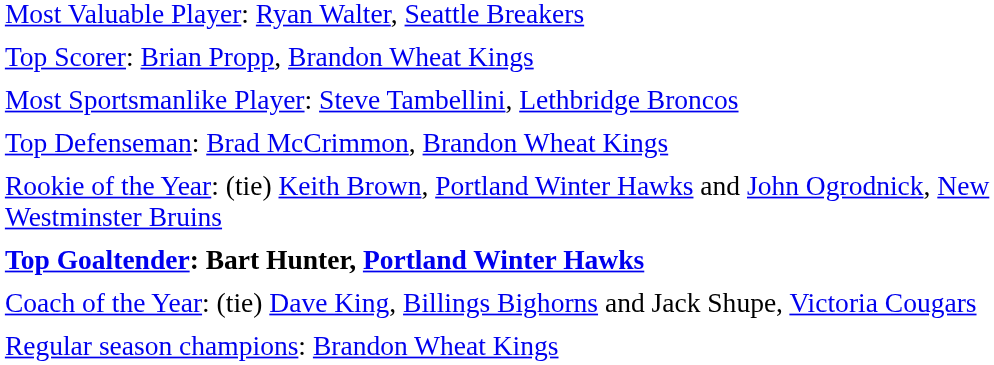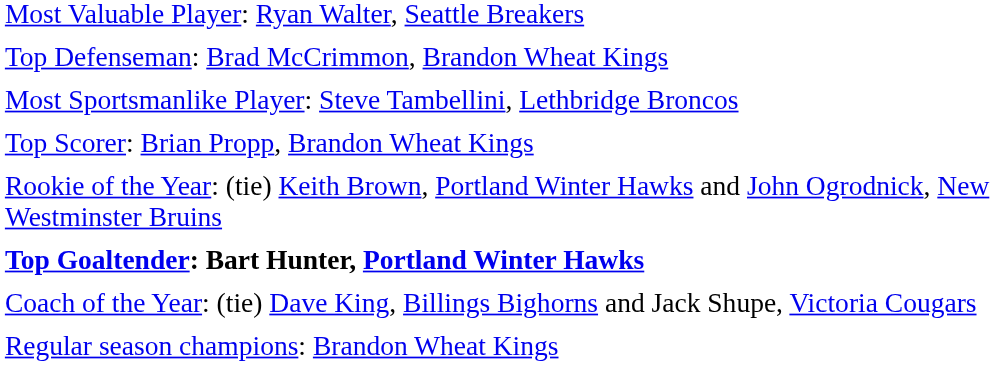row 2 | column 1: Top Scorer: Brian Propp, Brandon Wheat Kings -> Top Defenseman: Brad McCrimmon, Brandon Wheat Kings
row 4 | column 1: Top Defenseman: Brad McCrimmon, Brandon Wheat Kings -> Top Scorer: Brian Propp, Brandon Wheat Kings
